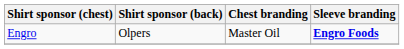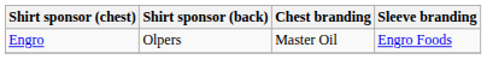Engro | Sleeve branding: bold -> normal
